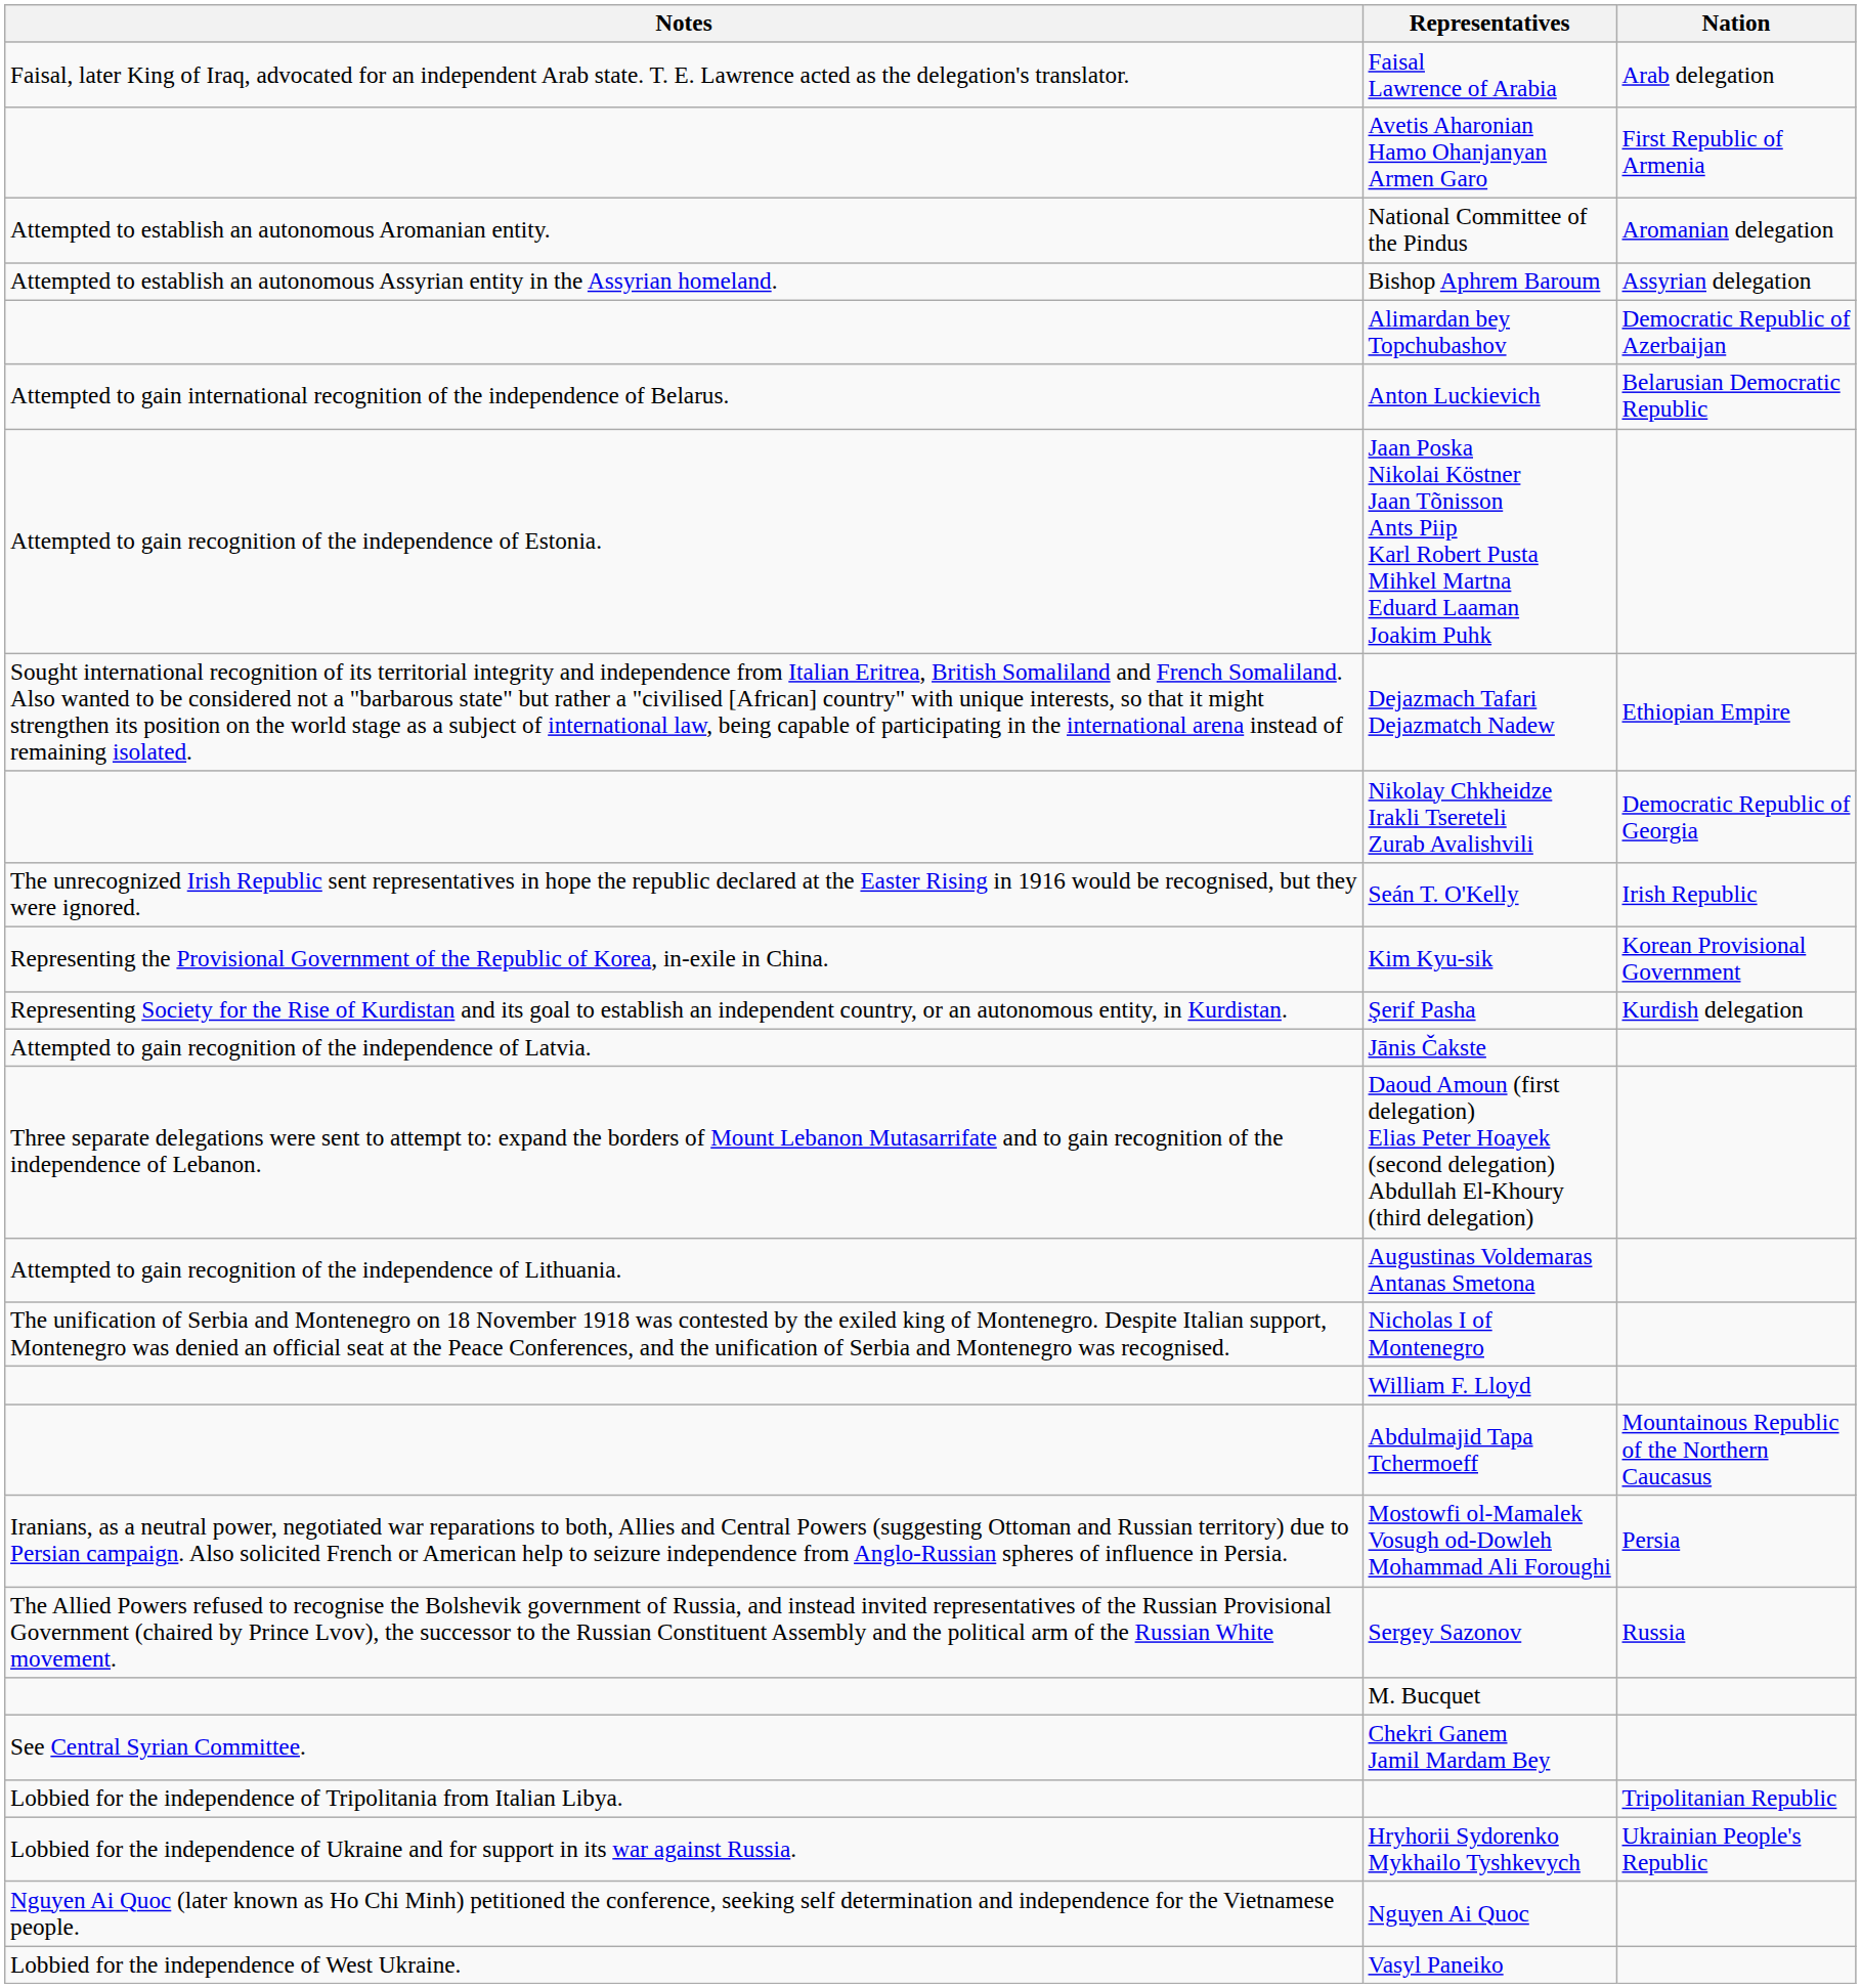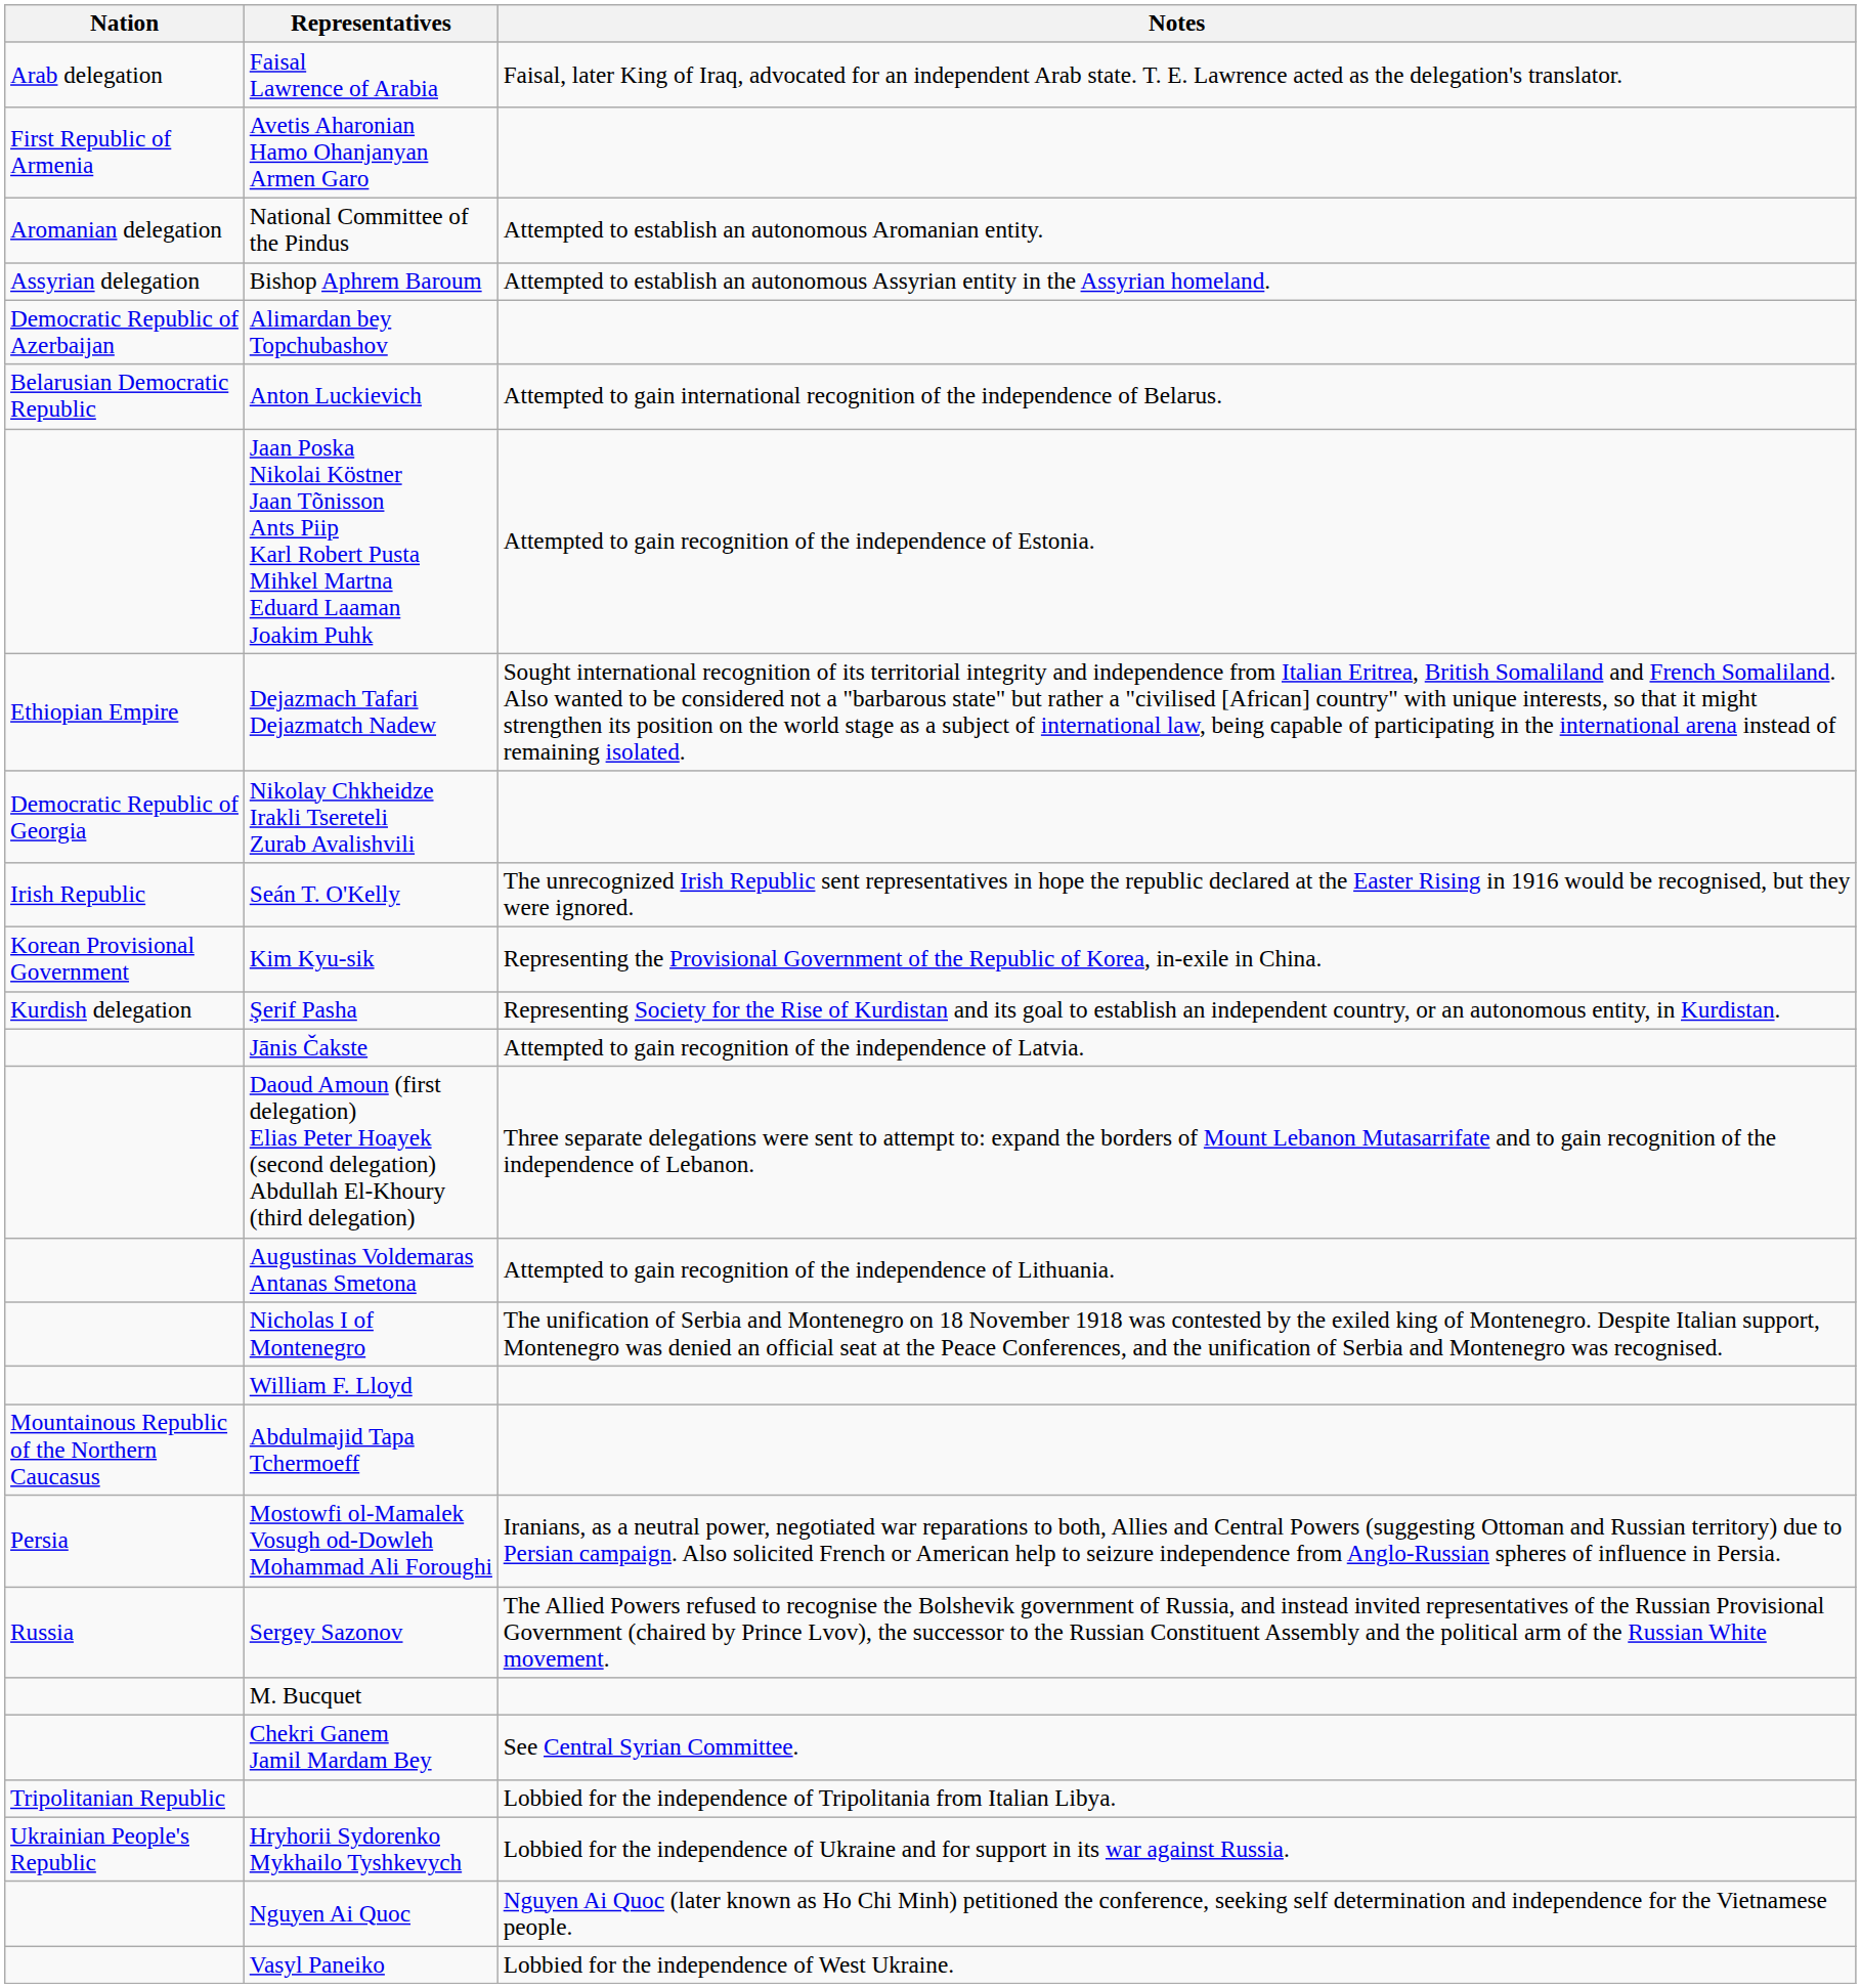columns swapped: Nation <-> Notes
